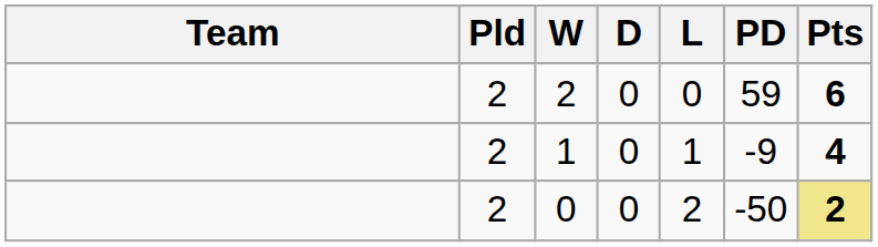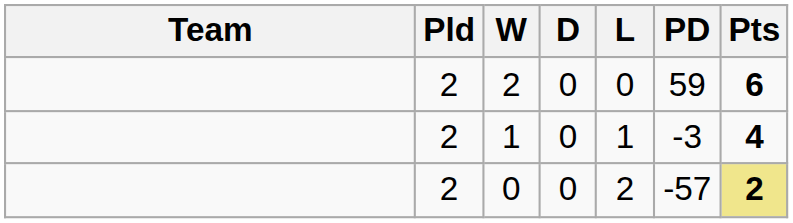row 3 | PD: -9 -> -3
row 4 | PD: -50 -> -57
